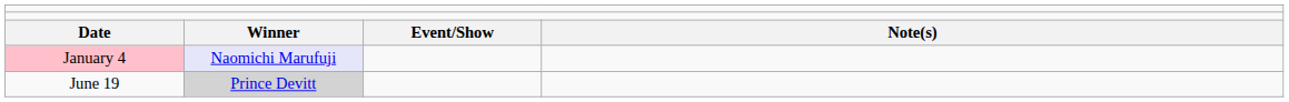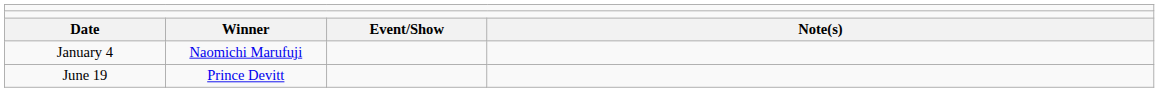January 4 | column 1: pink background -> no background
January 4 | column 2: lavender background -> no background
June 19 | column 2: lightgrey background -> no background
